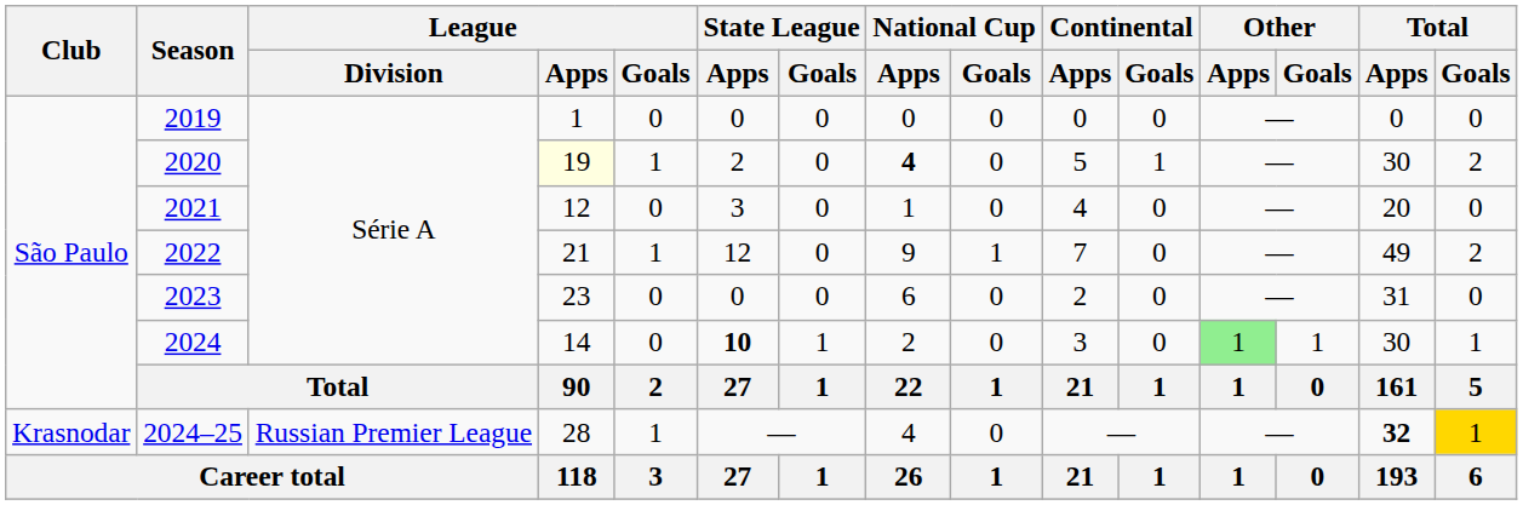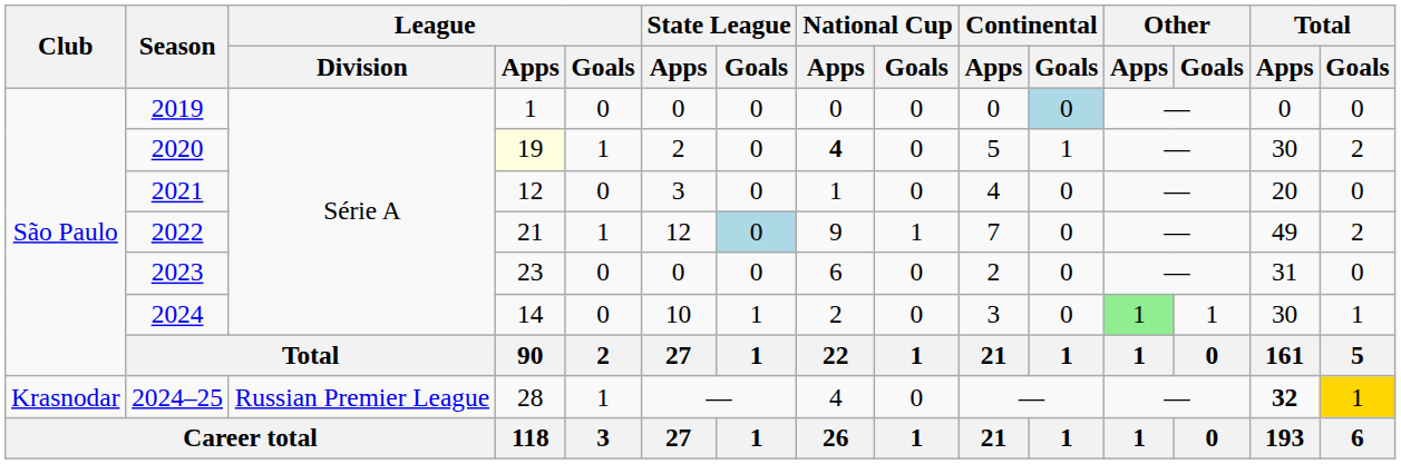2019 | Continental / Goals: no background -> lightblue background
2022 | State League / Goals: no background -> lightblue background
2024 | State League / Apps: bold -> normal
